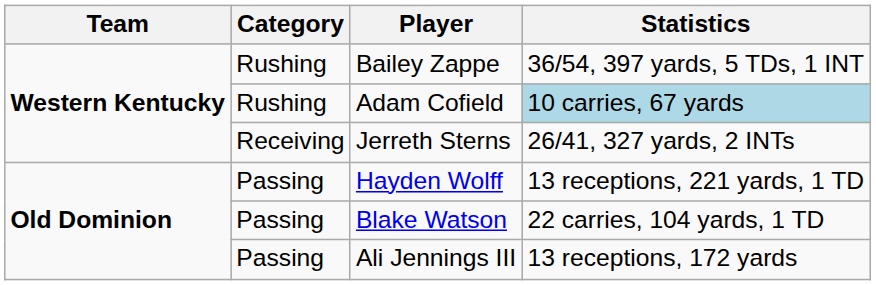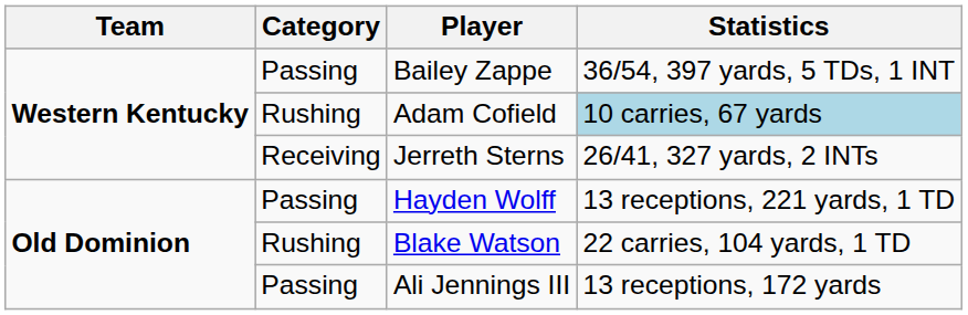Bailey Zappe | Category: Rushing -> Passing
Blake Watson | Category: Passing -> Rushing
